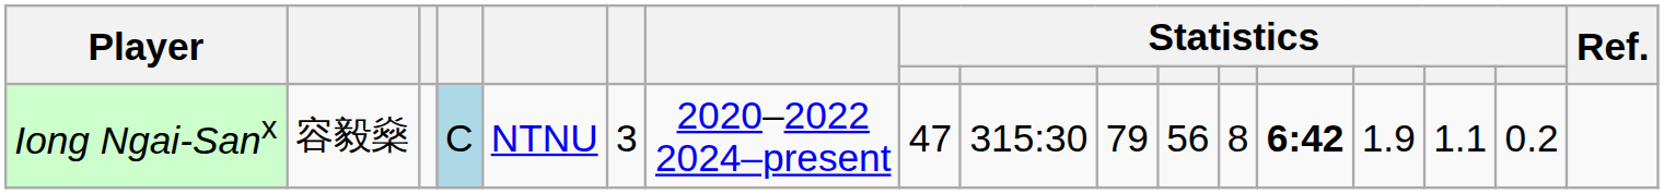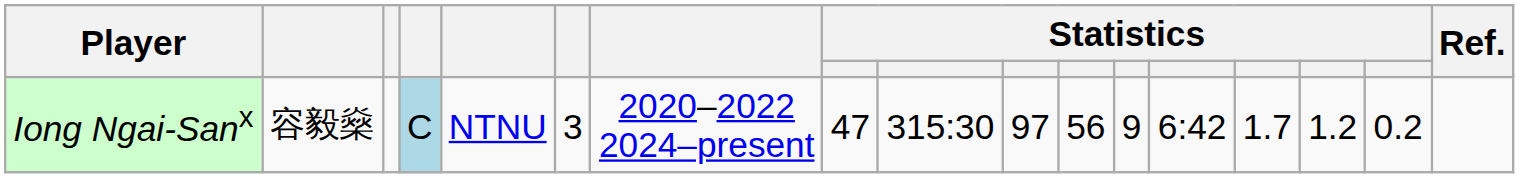Iong Ngai-Sanx | column 10: 79 -> 97
Iong Ngai-Sanx | column 12: 8 -> 9
Iong Ngai-Sanx | column 13: bold -> normal
Iong Ngai-Sanx | column 14: 1.9 -> 1.7
Iong Ngai-Sanx | column 15: 1.1 -> 1.2
